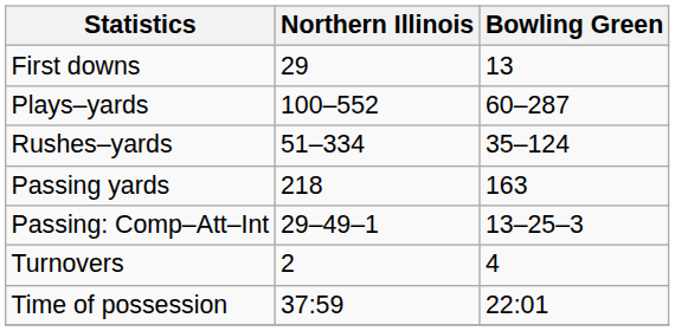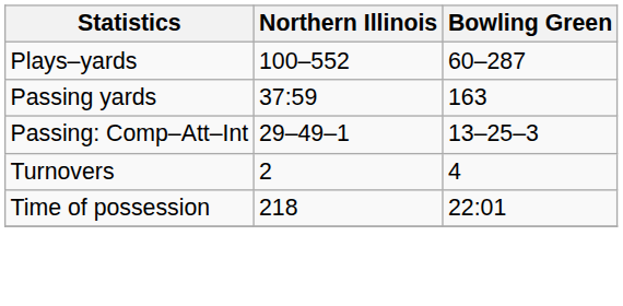- row: First downs | 29 | 13
- row: Rushes–yards | 51–334 | 35–124
Passing yards | Northern Illinois: 218 -> 37:59
Time of possession | Northern Illinois: 37:59 -> 218
